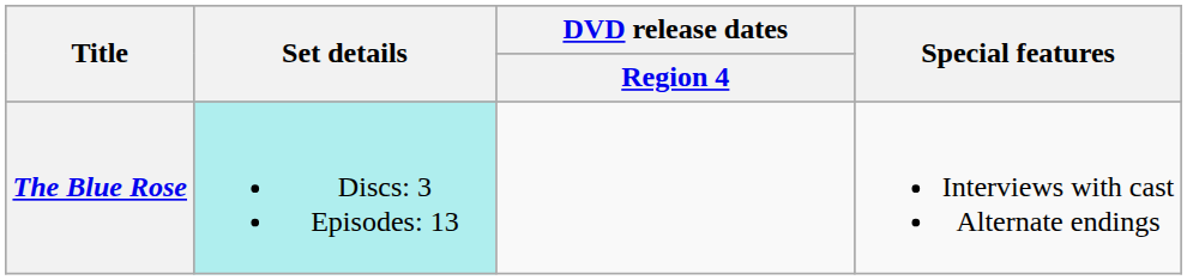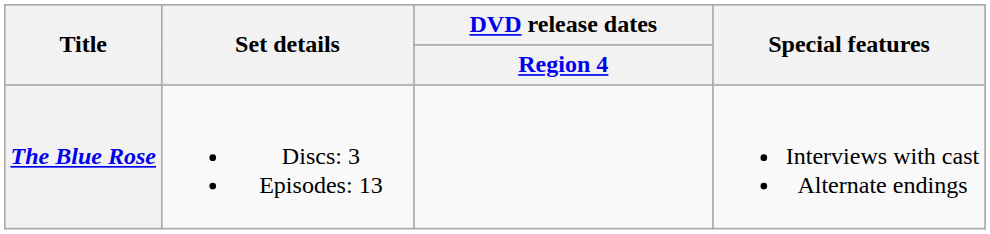The Blue Rose | Set details: paleturquoise background -> no background
